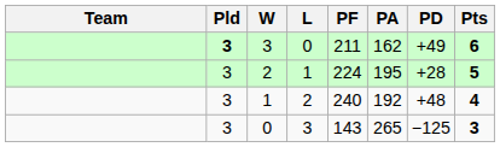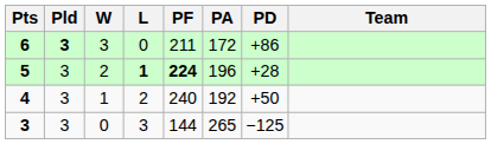columns swapped: Team <-> Pts
row 2 | PA: 162 -> 172
row 2 | PD: +49 -> +86
row 3 | L: normal -> bold
row 3 | PF: normal -> bold
row 3 | PA: 195 -> 196
row 4 | PD: +48 -> +50
row 5 | PF: 143 -> 144
